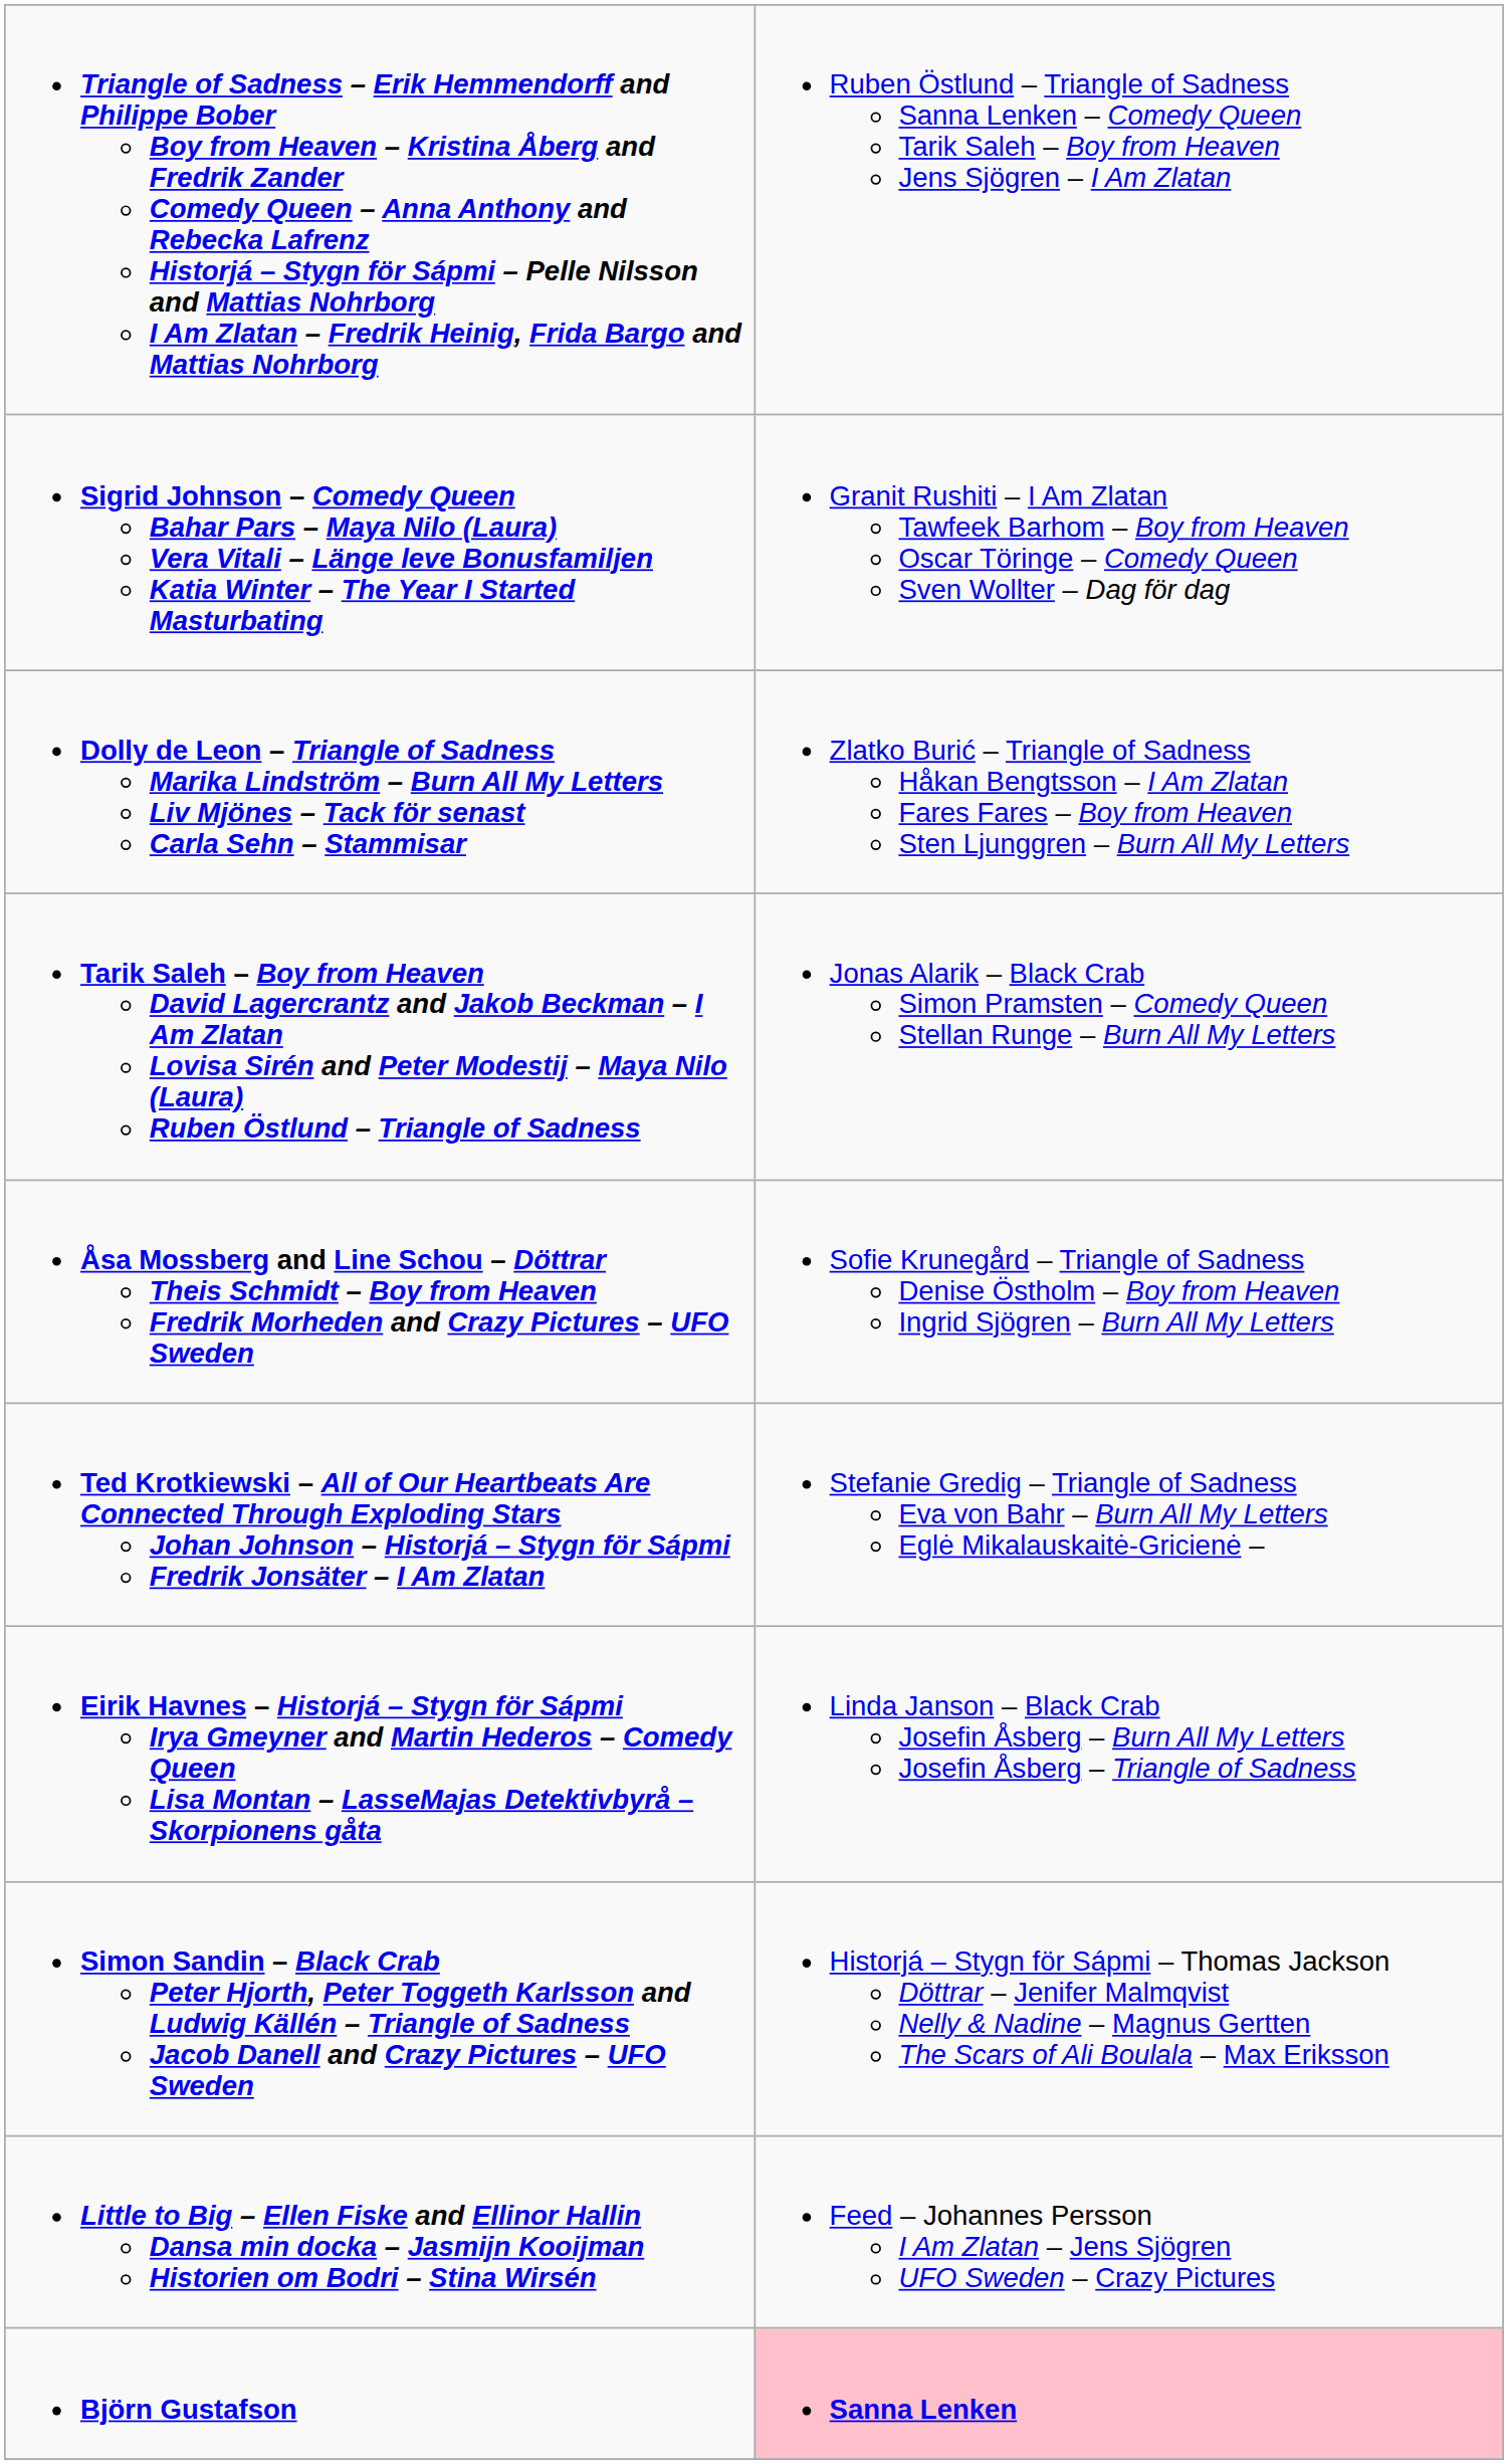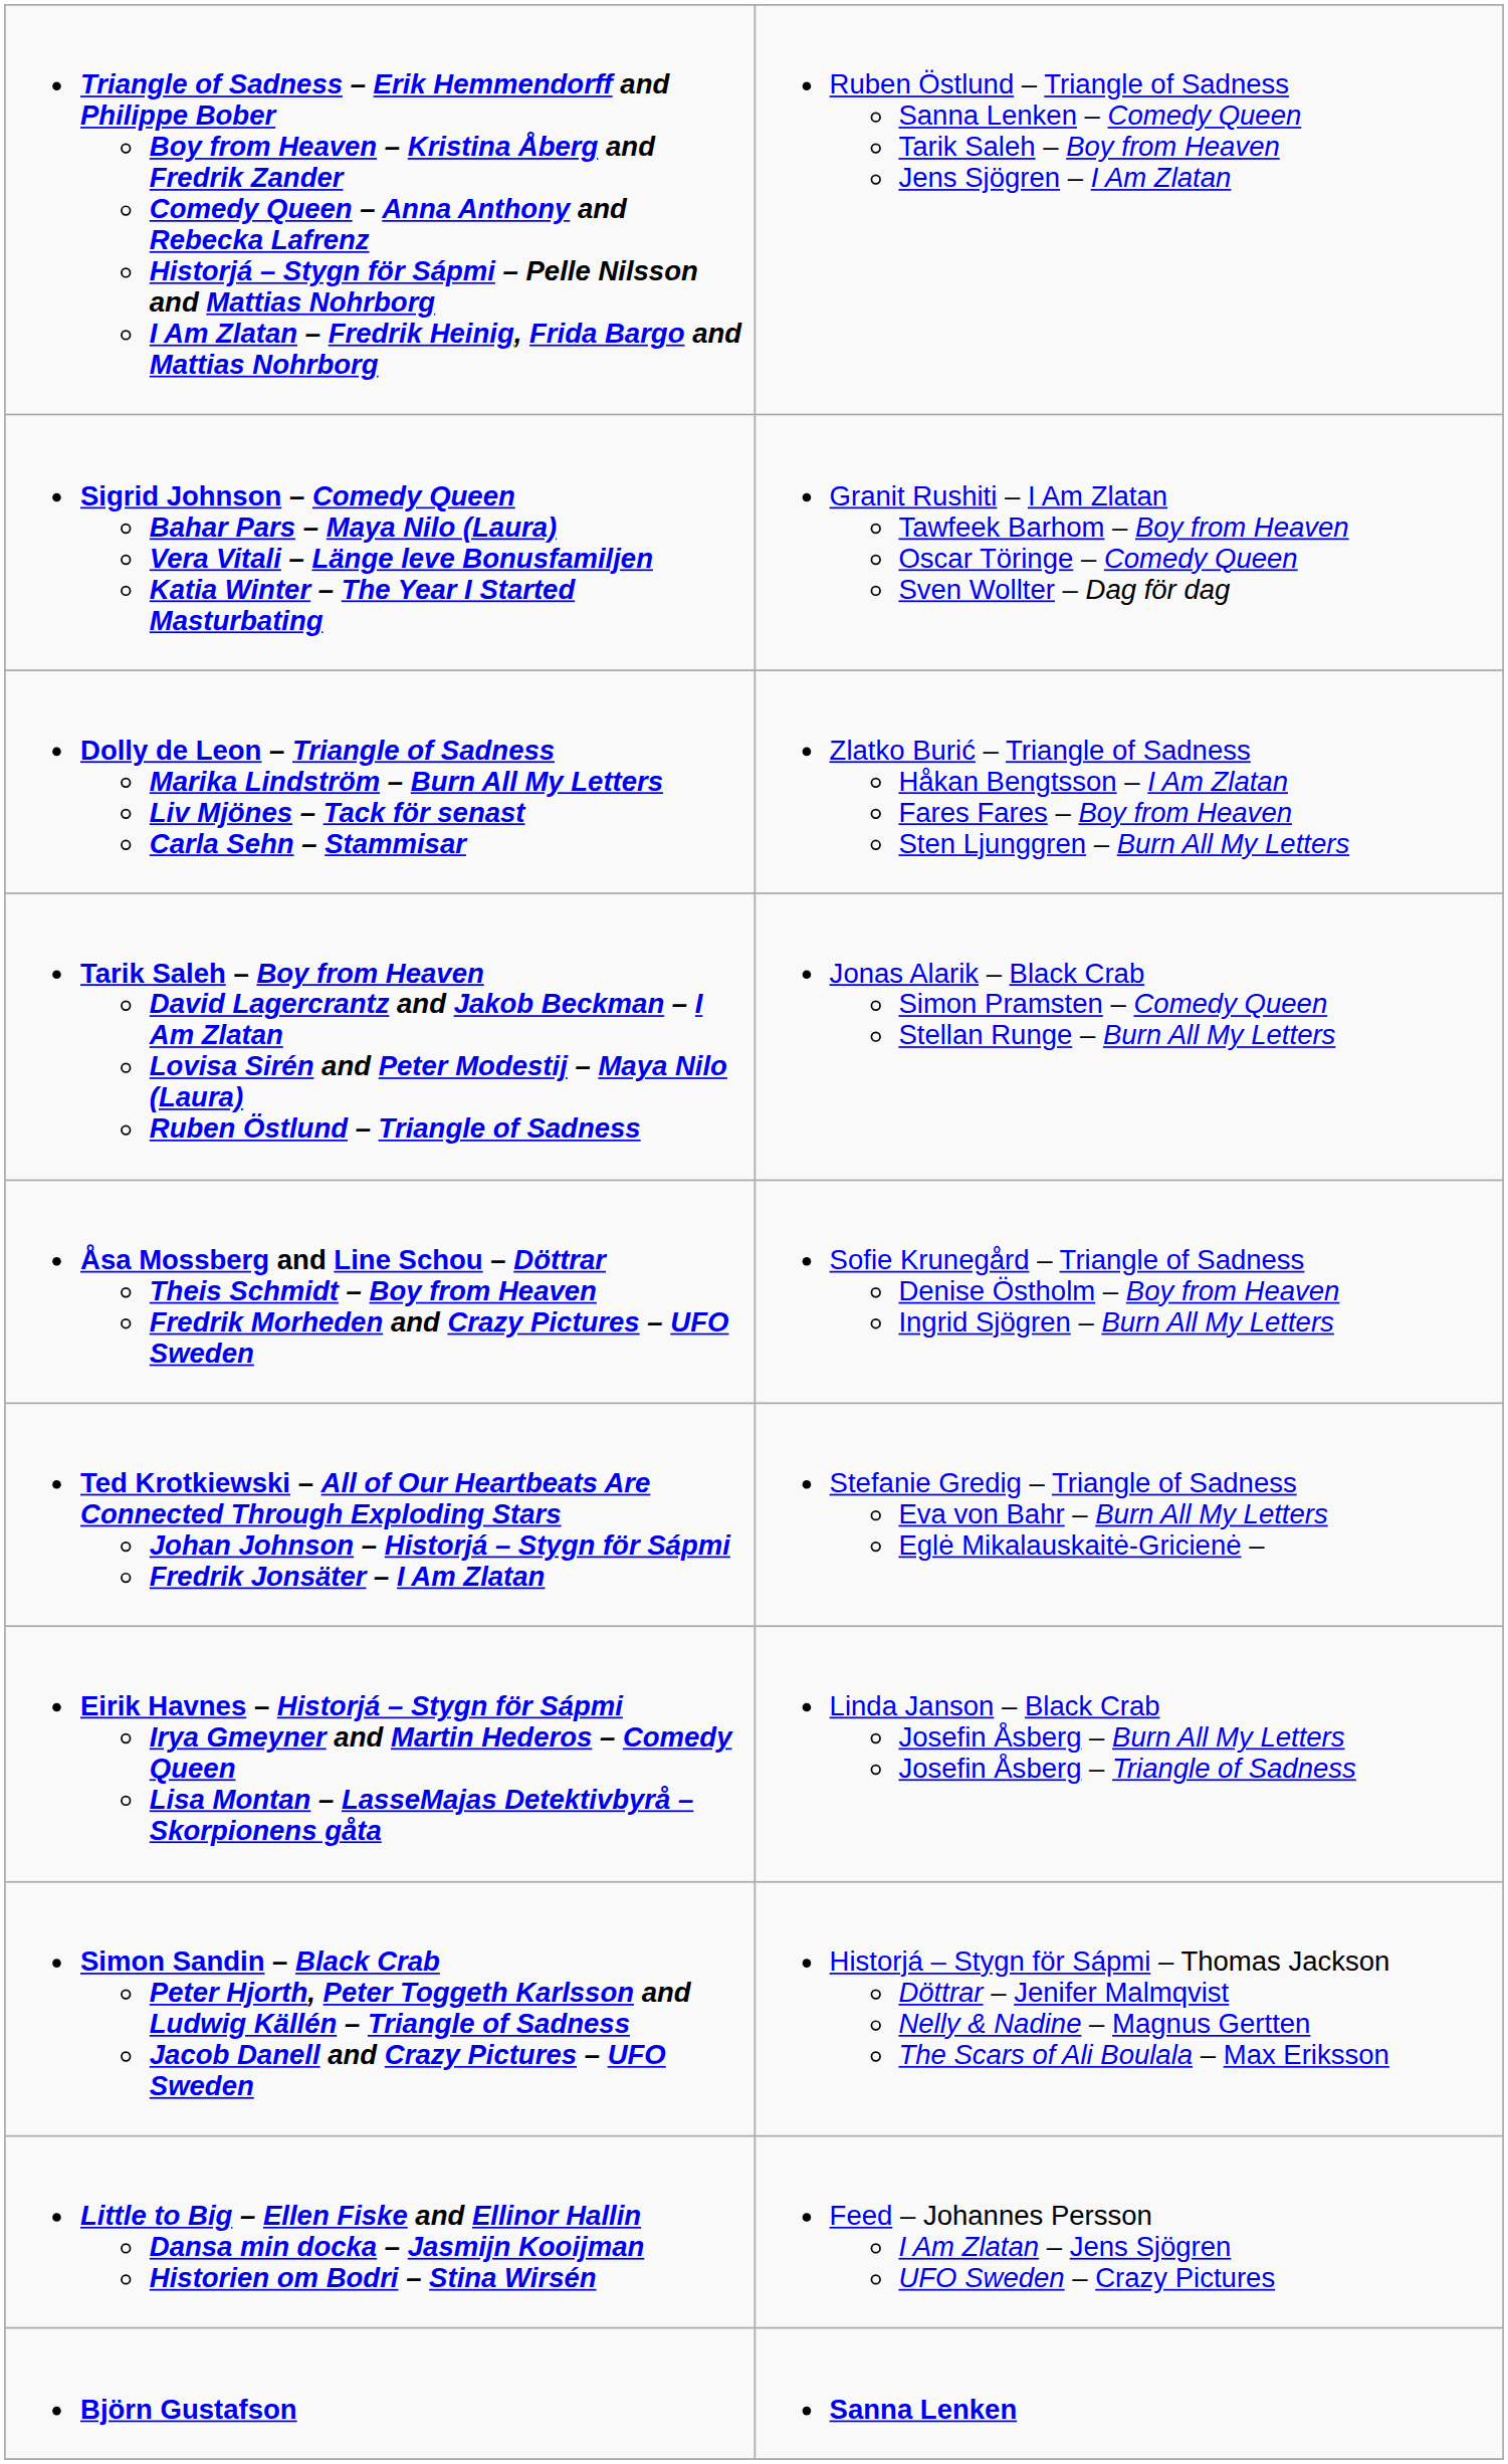Björn Gustafson | column 2: pink background -> no background
